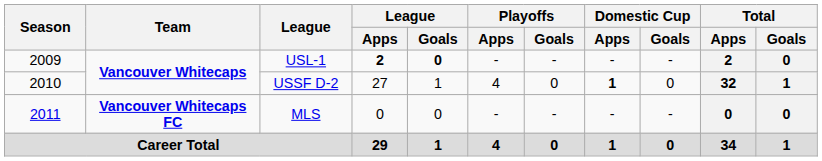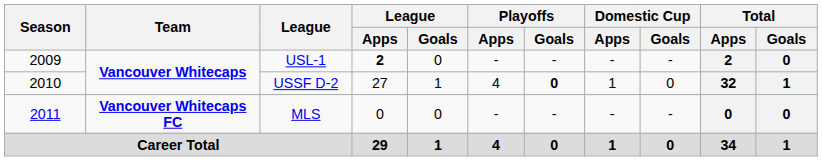USL-1 | League / Goals: bold -> normal
USSF D-2 | Playoffs / Goals: normal -> bold
USSF D-2 | Domestic Cup / Apps: bold -> normal
